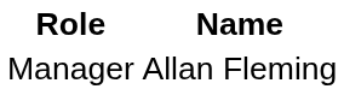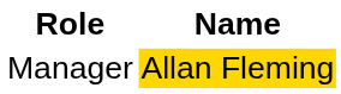Manager | Name: no background -> gold background
